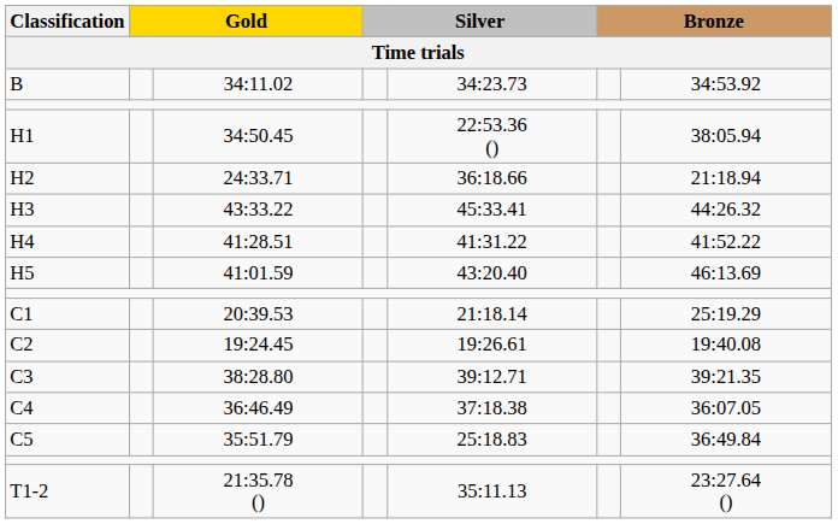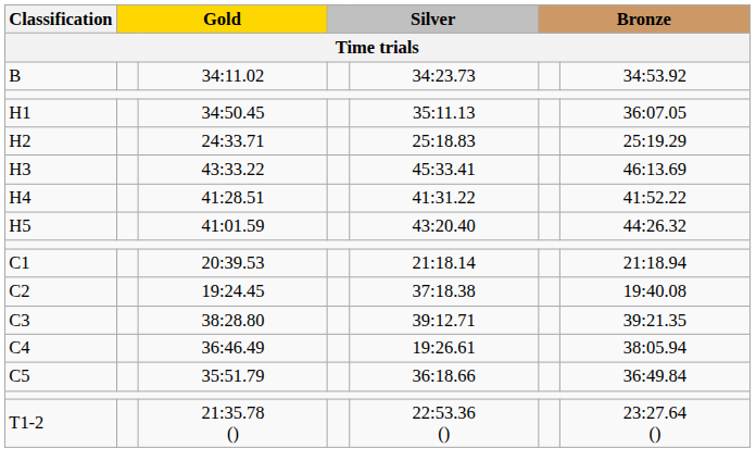H1 | column 5: 22:53.36 () -> 35:11.13
H1 | column 7: 38:05.94 -> 36:07.05
H2 | column 5: 36:18.66 -> 25:18.83
H2 | column 7: 21:18.94 -> 25:19.29
H3 | column 7: 44:26.32 -> 46:13.69
H5 | column 7: 46:13.69 -> 44:26.32
C1 | column 7: 25:19.29 -> 21:18.94
C2 | column 5: 19:26.61 -> 37:18.38
C4 | column 5: 37:18.38 -> 19:26.61
C4 | column 7: 36:07.05 -> 38:05.94
C5 | column 5: 25:18.83 -> 36:18.66
T1-2 | column 5: 35:11.13 -> 22:53.36 ()
